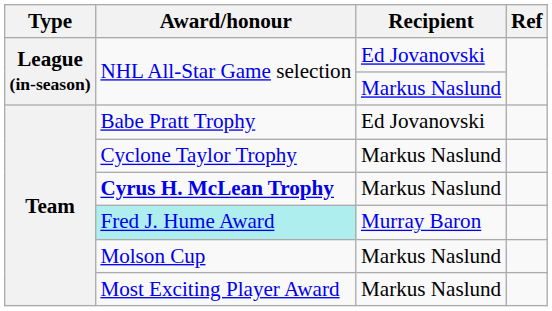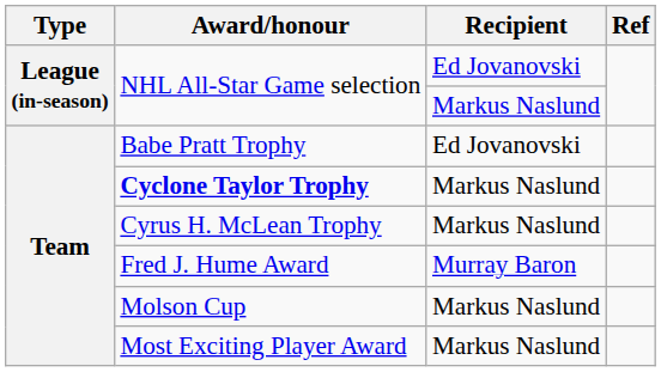Cyclone Taylor Trophy | Award/honour: normal -> bold
Cyrus H. McLean Trophy | Award/honour: bold -> normal
Fred J. Hume Award | Award/honour: paleturquoise background -> no background
